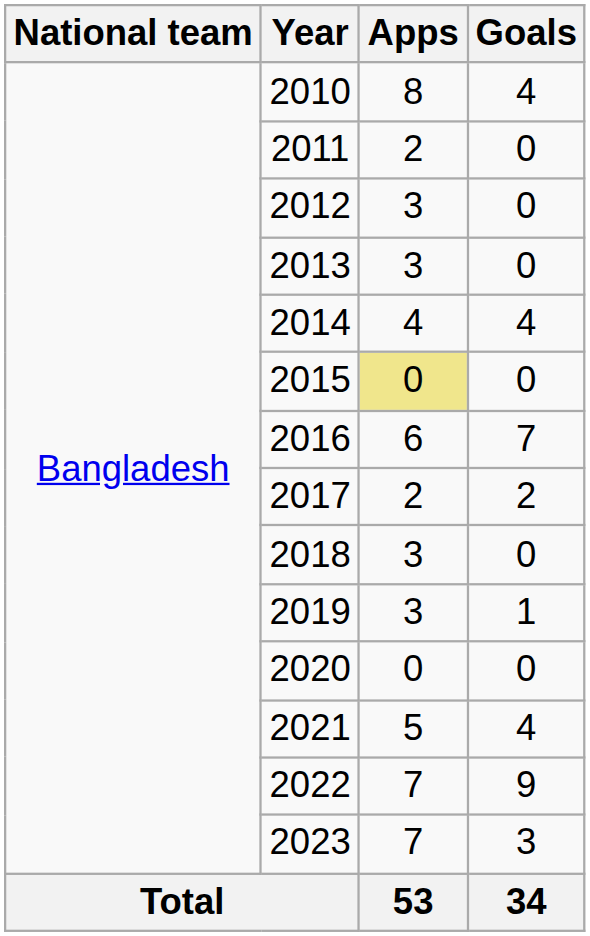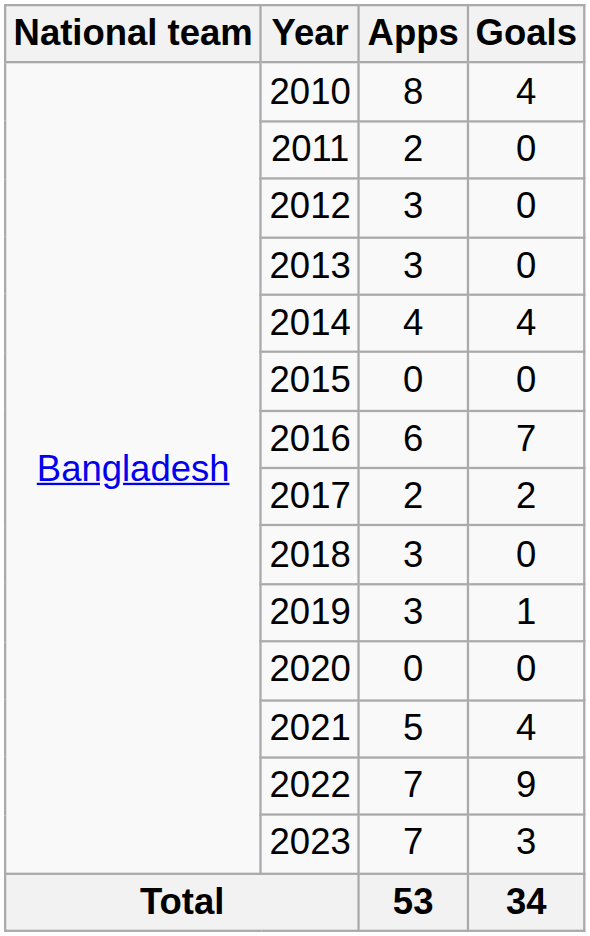2015 | Apps: khaki background -> no background
